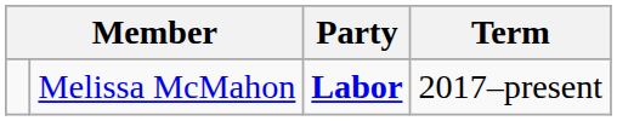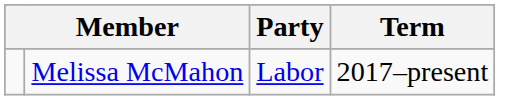Melissa McMahon | Party: bold -> normal
